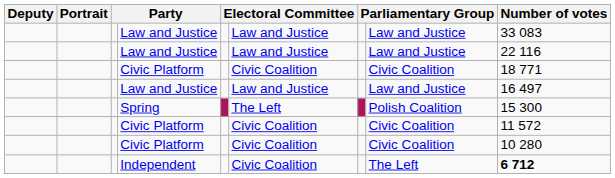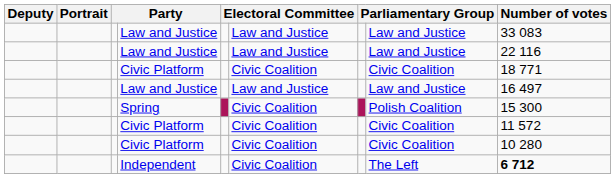Spring | column 6: The Left -> Civic Coalition
